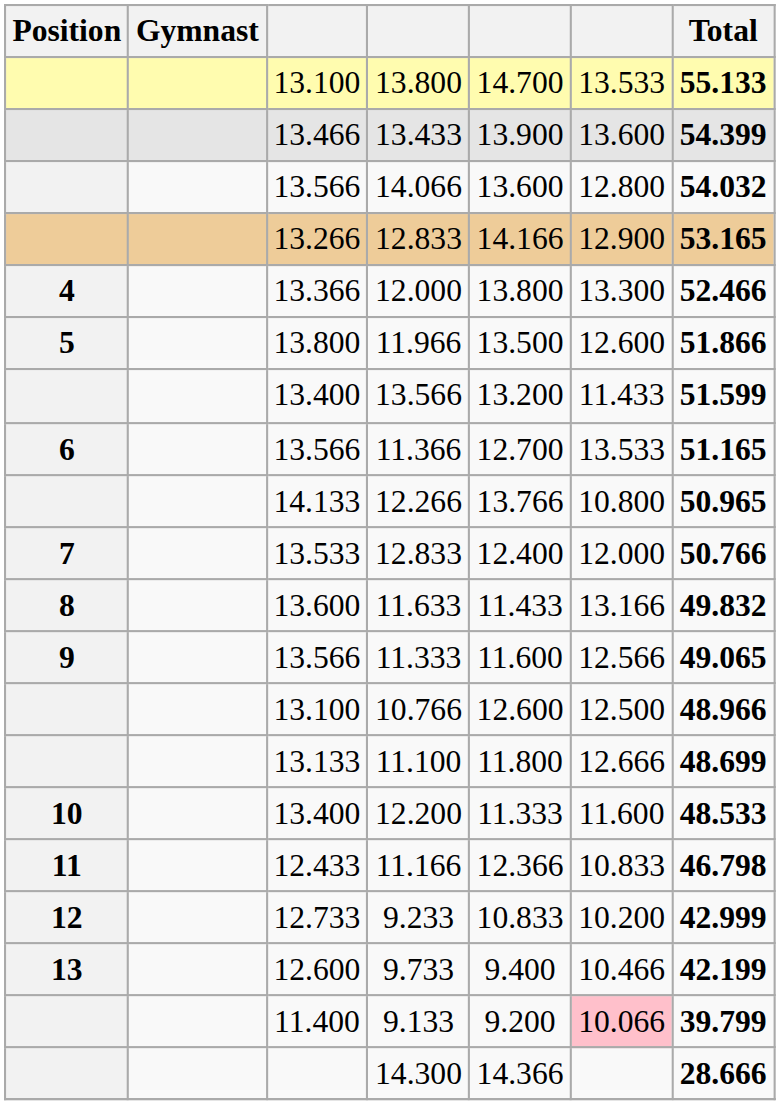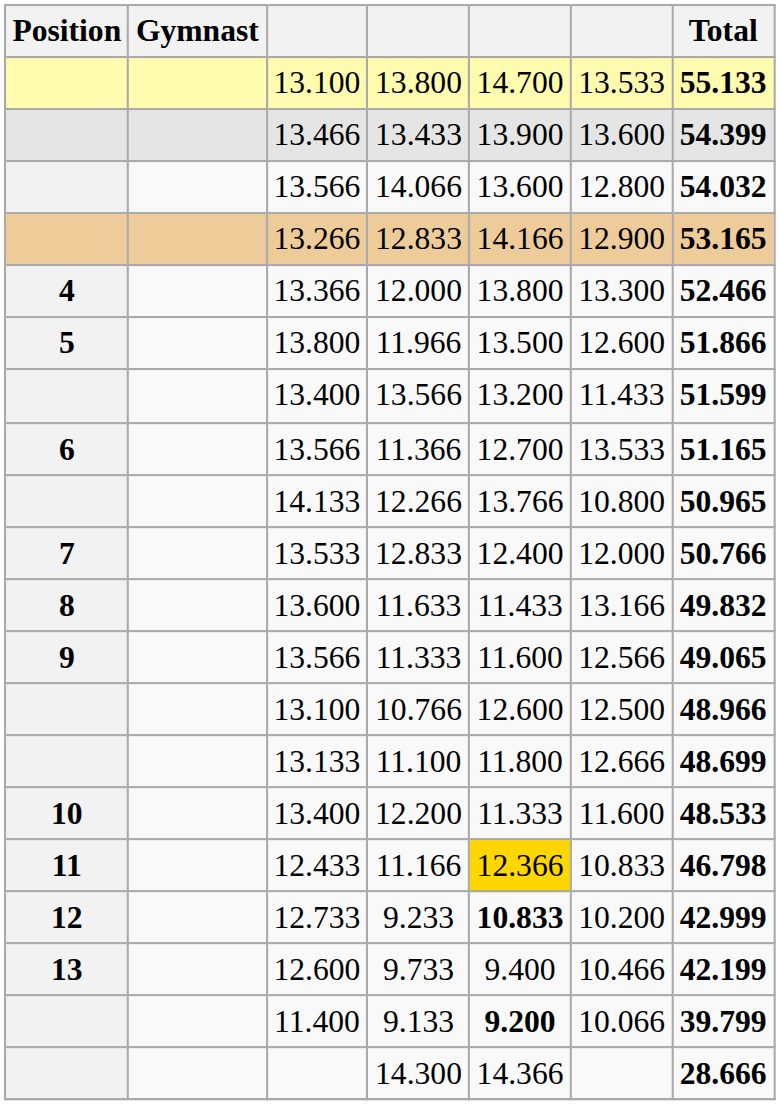11.166 | column 5: no background -> gold background
9.233 | column 5: normal -> bold
9.133 | column 5: normal -> bold
9.133 | column 6: pink background -> no background
